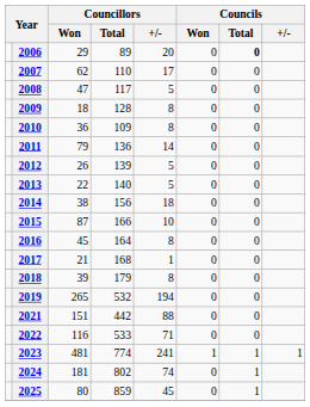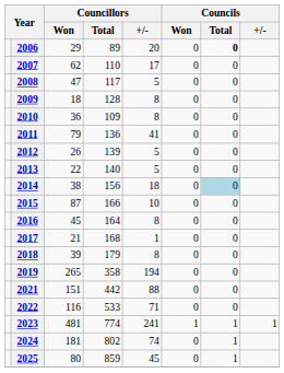2011 | Councillors / +/-: 14 -> 41
2014 | Councils / Total: no background -> lightblue background
2019 | Councillors / Total: 532 -> 358
